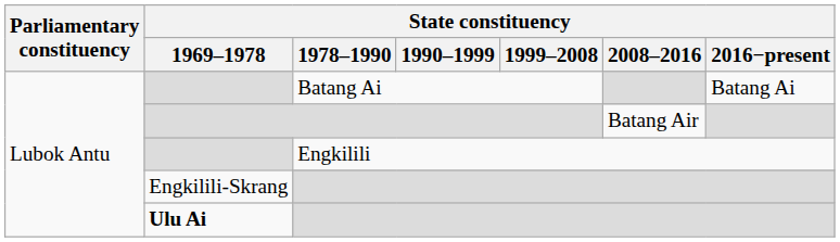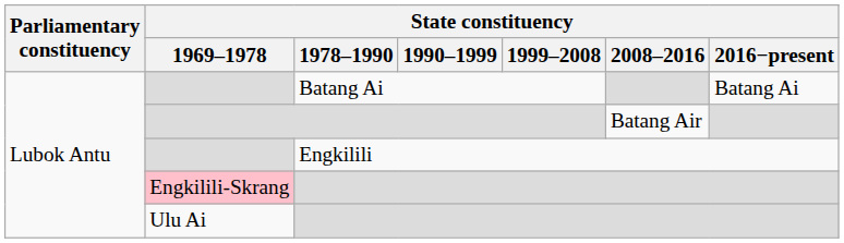Engkilili-Skrang | State constituency / 1969–1978: no background -> pink background
Ulu Ai | State constituency / 1969–1978: bold -> normal
